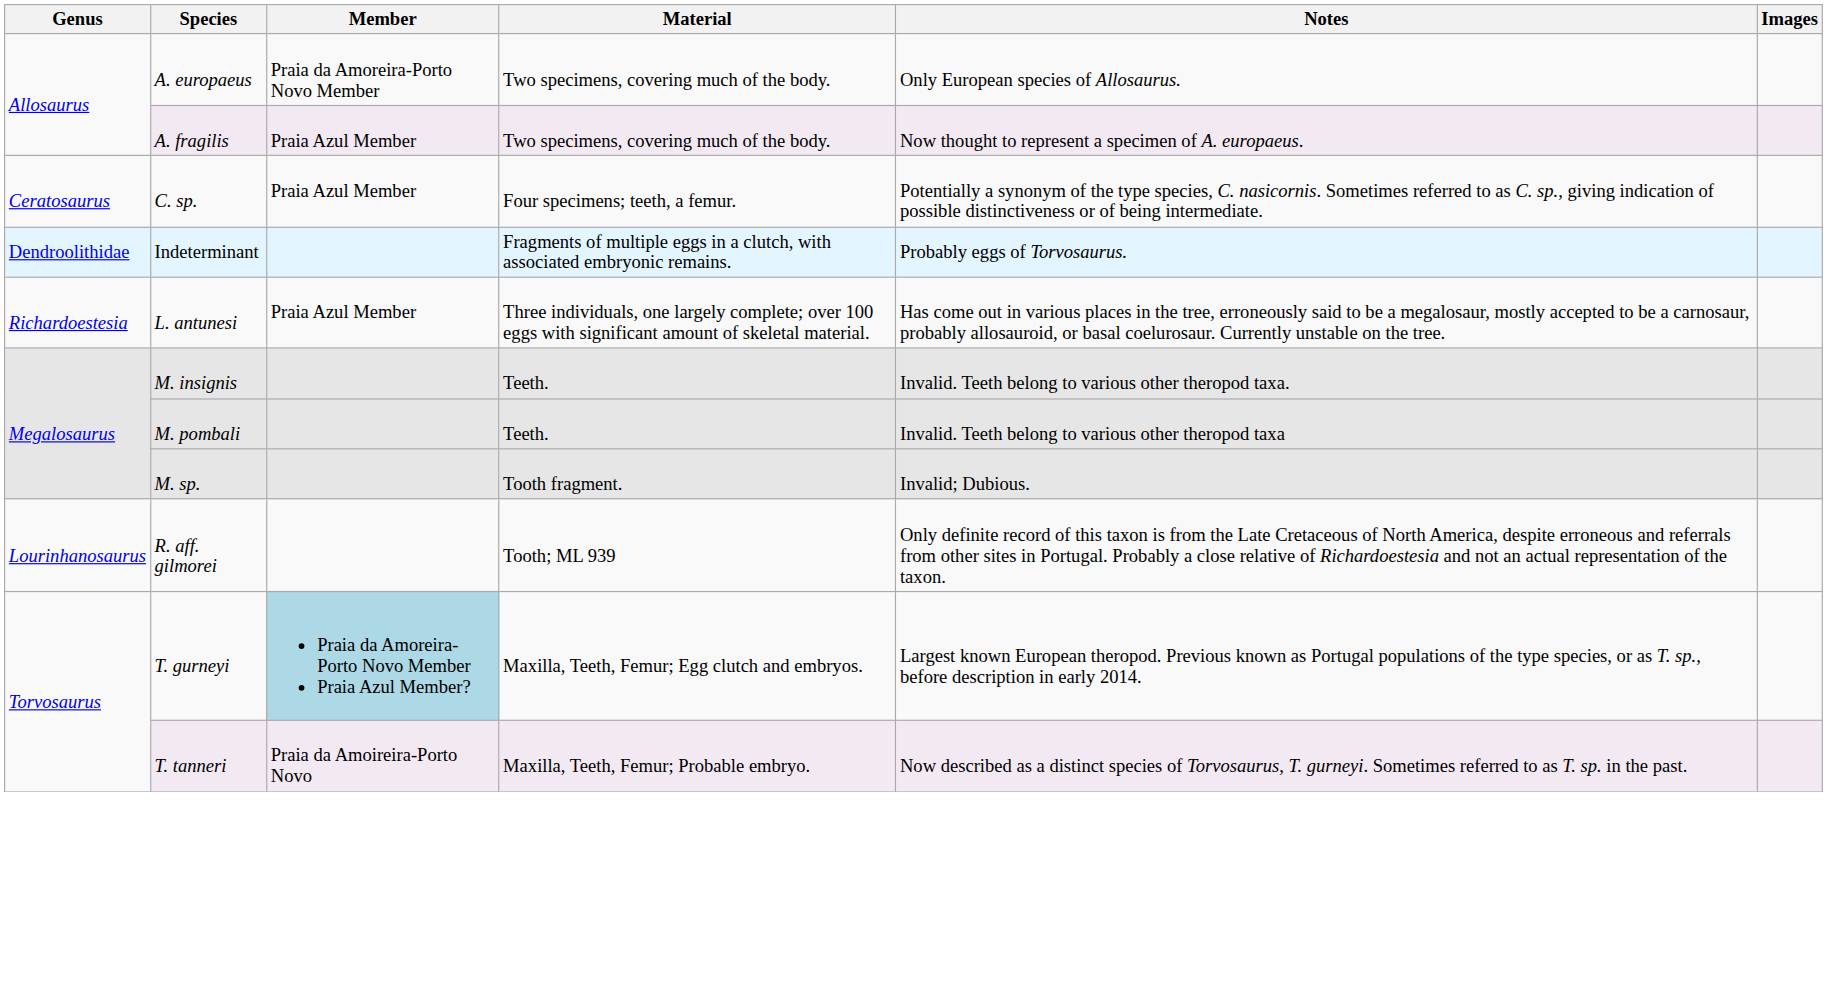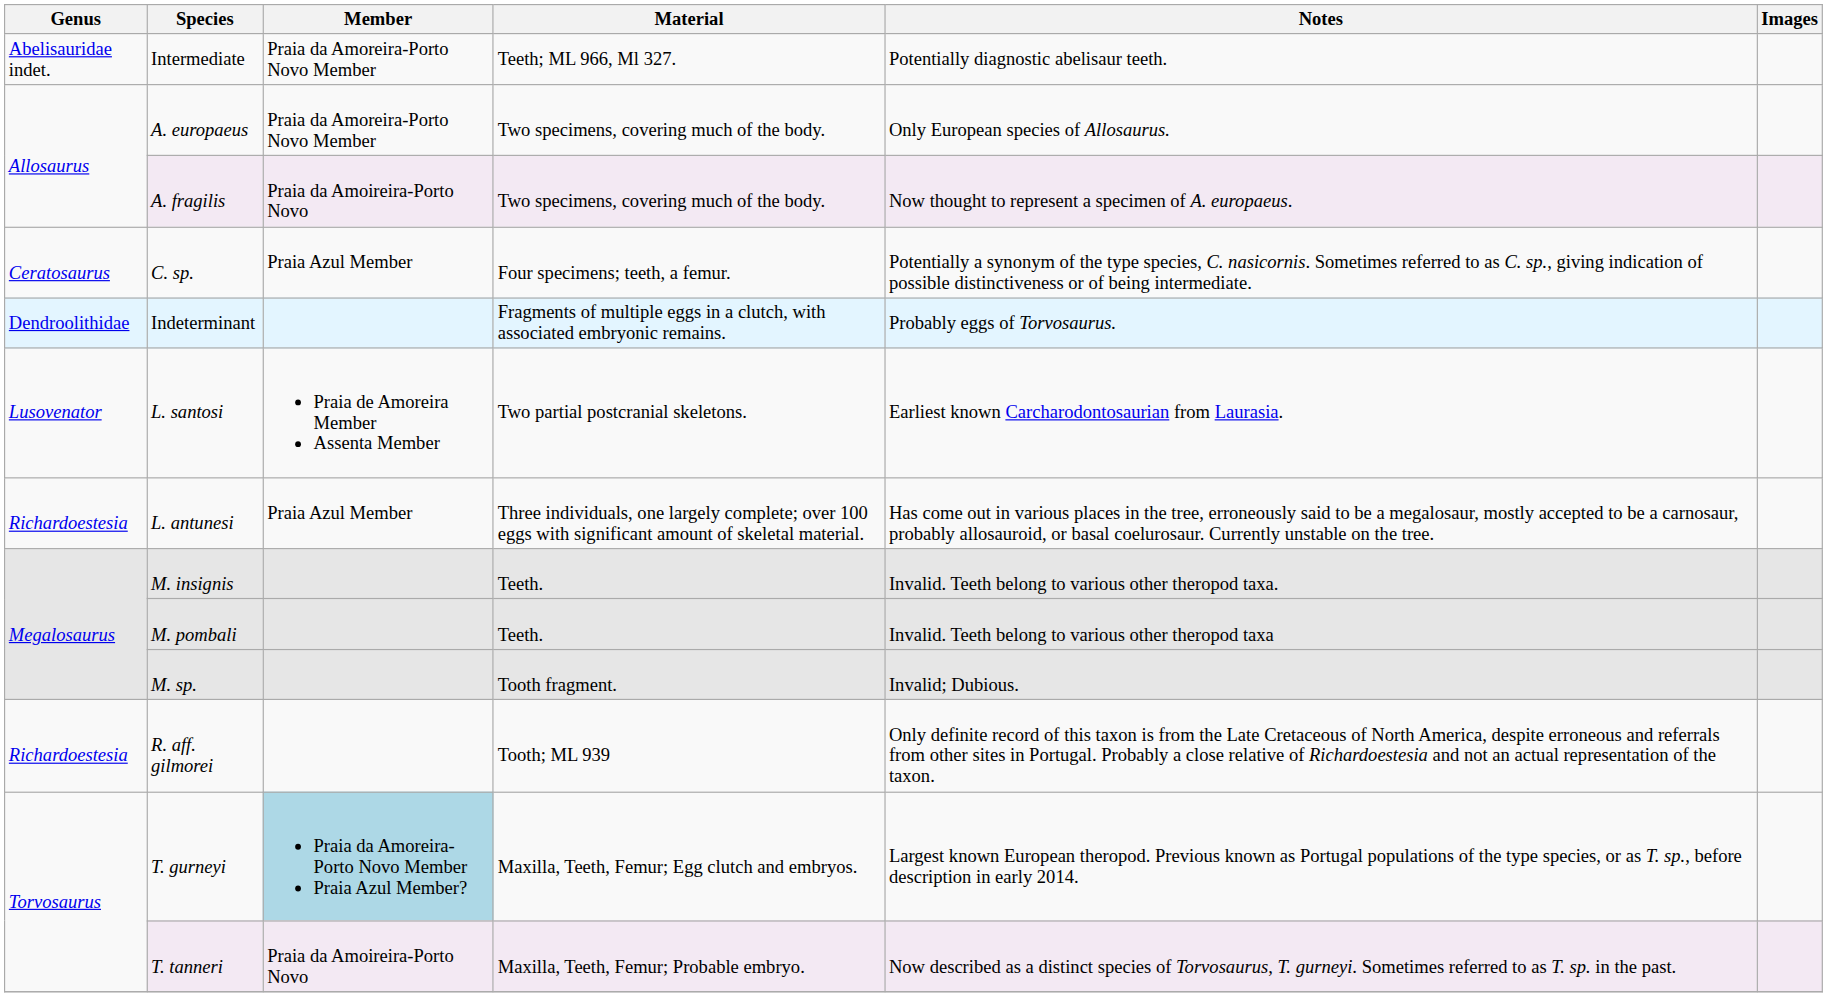+ row: Abelisauridae indet. | Intermediate | Praia da Amoreira-Porto Novo Member | Teeth; ML 966, Ml 327. | Potentially diagnostic abelisaur teeth.
A. fragilis | Member: Praia Azul Member -> Praia da Amoireira-Porto Novo
+ row: Lusovenator | L. santosi | Praia de Amoreira Member Assenta Member | Two partial postcranial skeletons. | Earliest known Carcharodontosaurian from Laurasia.
R. aff. gilmorei | Genus: Lourinhanosaurus -> Richardoestesia
